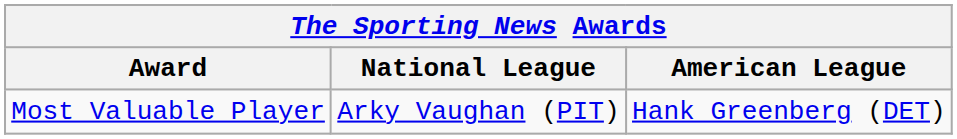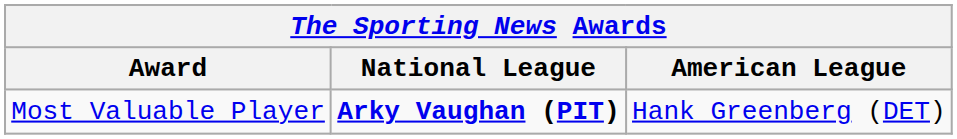Most Valuable Player | National League: normal -> bold
